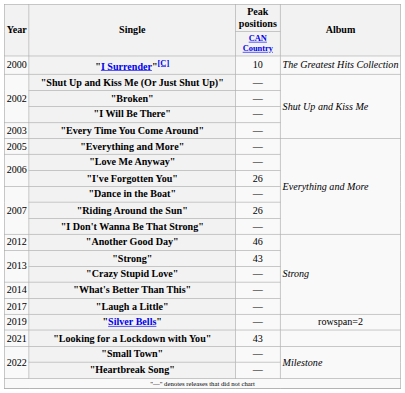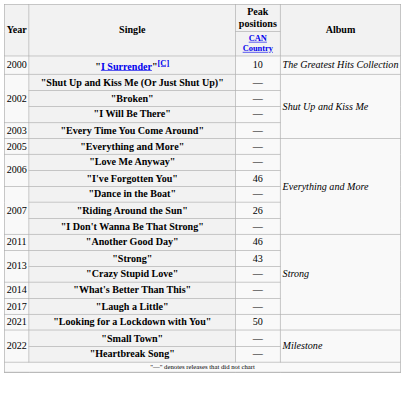"I've Forgotten You" | Peak positions / CAN Country: 26 -> 46
"Another Good Day" | Year: 2012 -> 2011
- row: 2019 | "Silver Bells" | — | rowspan=2
"Looking for a Lockdown with You" | Peak positions / CAN Country: 43 -> 50
